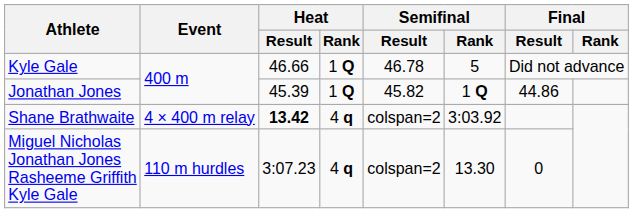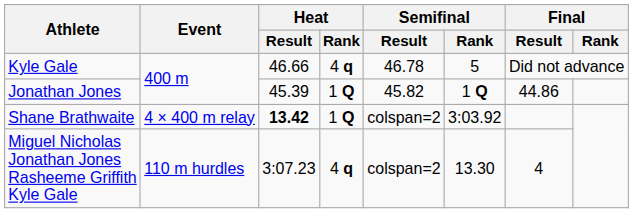Kyle Gale | Heat / Rank: 1 Q -> 4 q
Shane Brathwaite | Heat / Rank: 4 q -> 1 Q
Miguel Nicholas Jonathan Jones Rasheeme Griffith Kyle Gale | Final / Result: 0 -> 4
